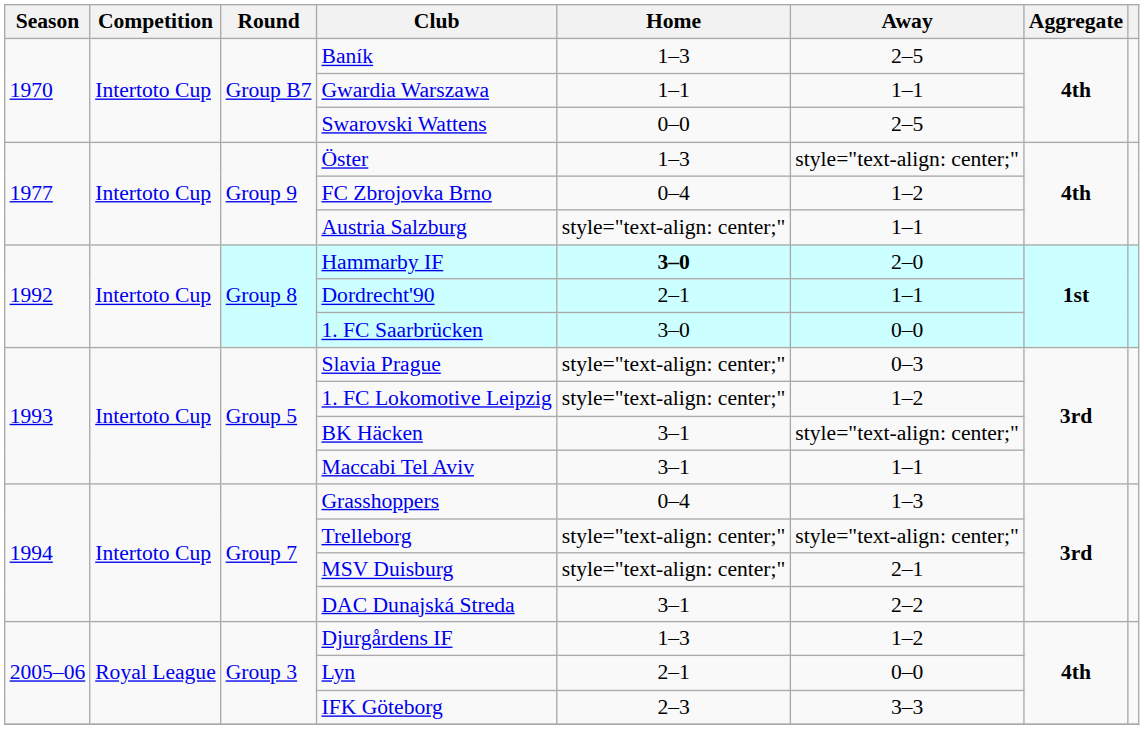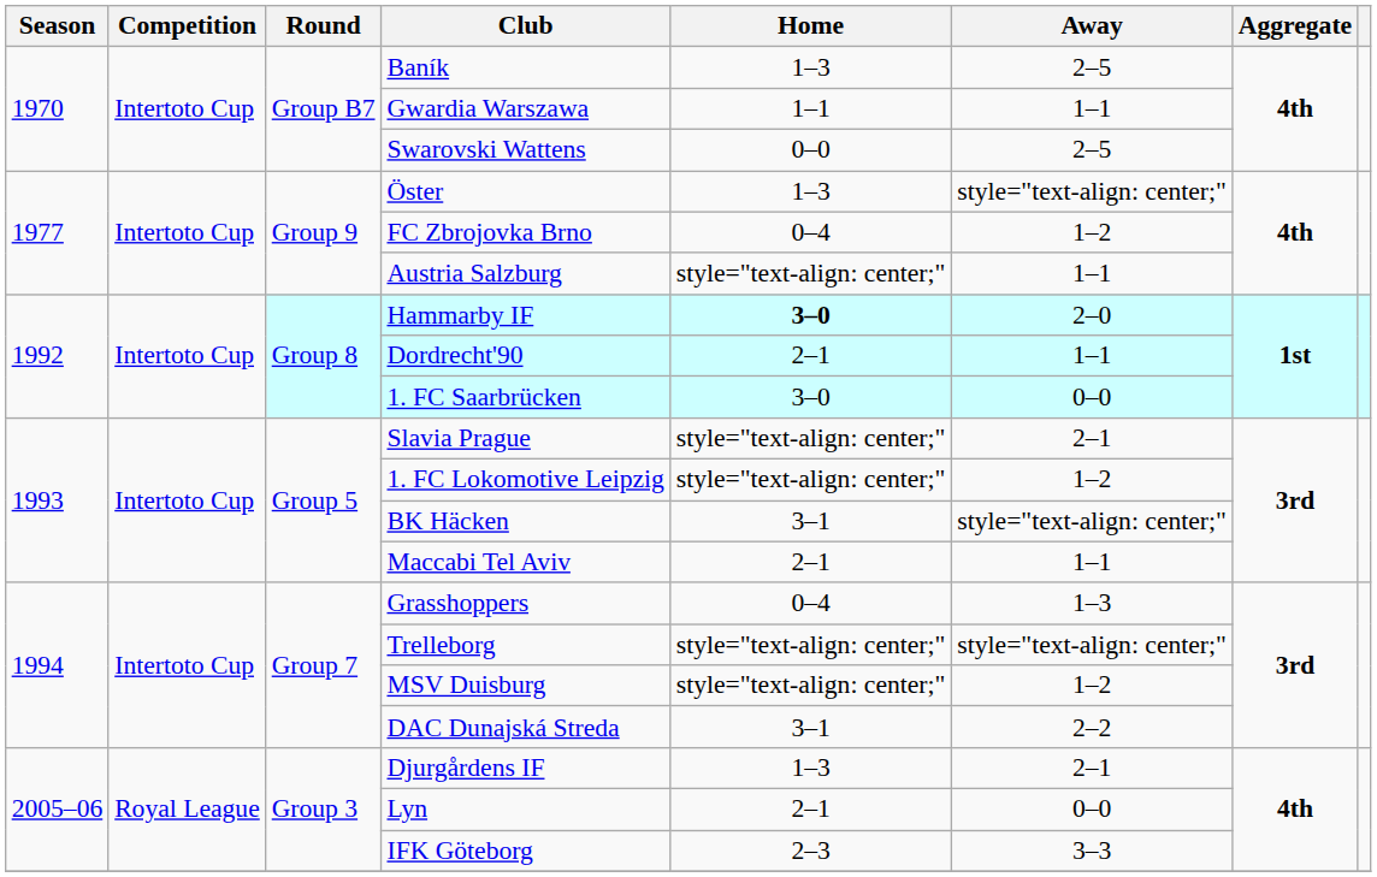Slavia Prague | Away: 0–3 -> 2–1
Maccabi Tel Aviv | Home: 3–1 -> 2–1
MSV Duisburg | Away: 2–1 -> 1–2
Djurgårdens IF | Away: 1–2 -> 2–1
